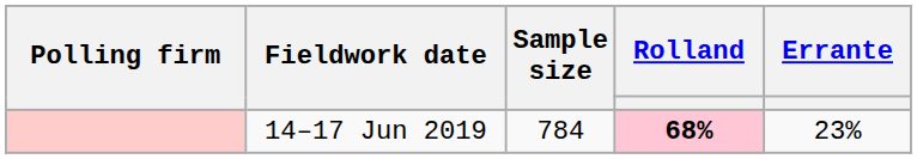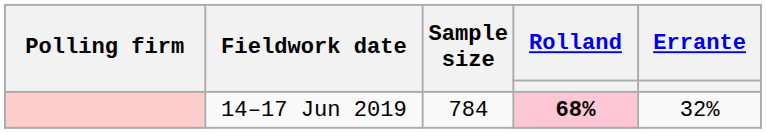14–17 Jun 2019 | Errante: 23% -> 32%
